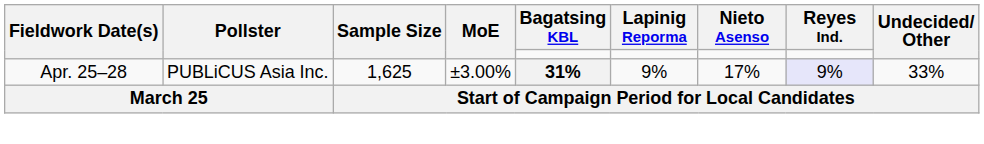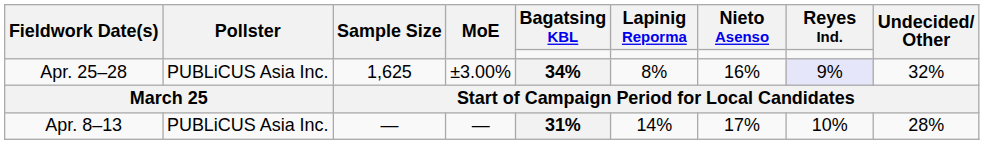Apr. 25–28 | Bagatsing KBL: 31% -> 34%
Apr. 25–28 | Lapinig Reporma: 9% -> 8%
Apr. 25–28 | Nieto Asenso: 17% -> 16%
Apr. 25–28 | Undecided/ Other: 33% -> 32%
+ row: Apr. 8–13 | PUBLiCUS Asia Inc. | — | — | 31% | 14% | 17% | 10% | 28%
